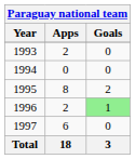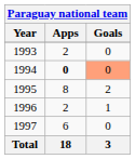1994 | Apps: normal -> bold
1994 | Goals: no background -> lightsalmon background
1996 | Goals: lightgreen background -> no background
